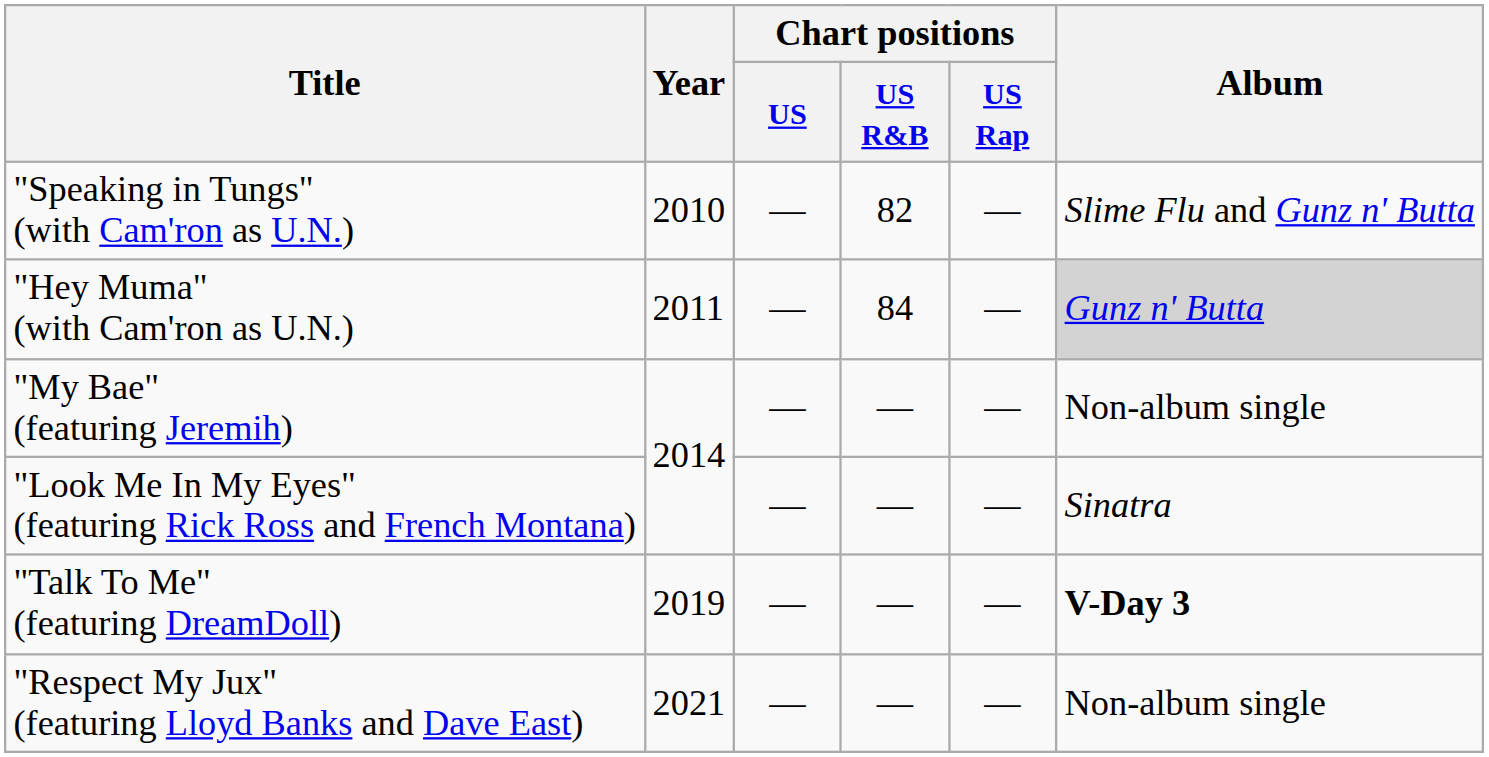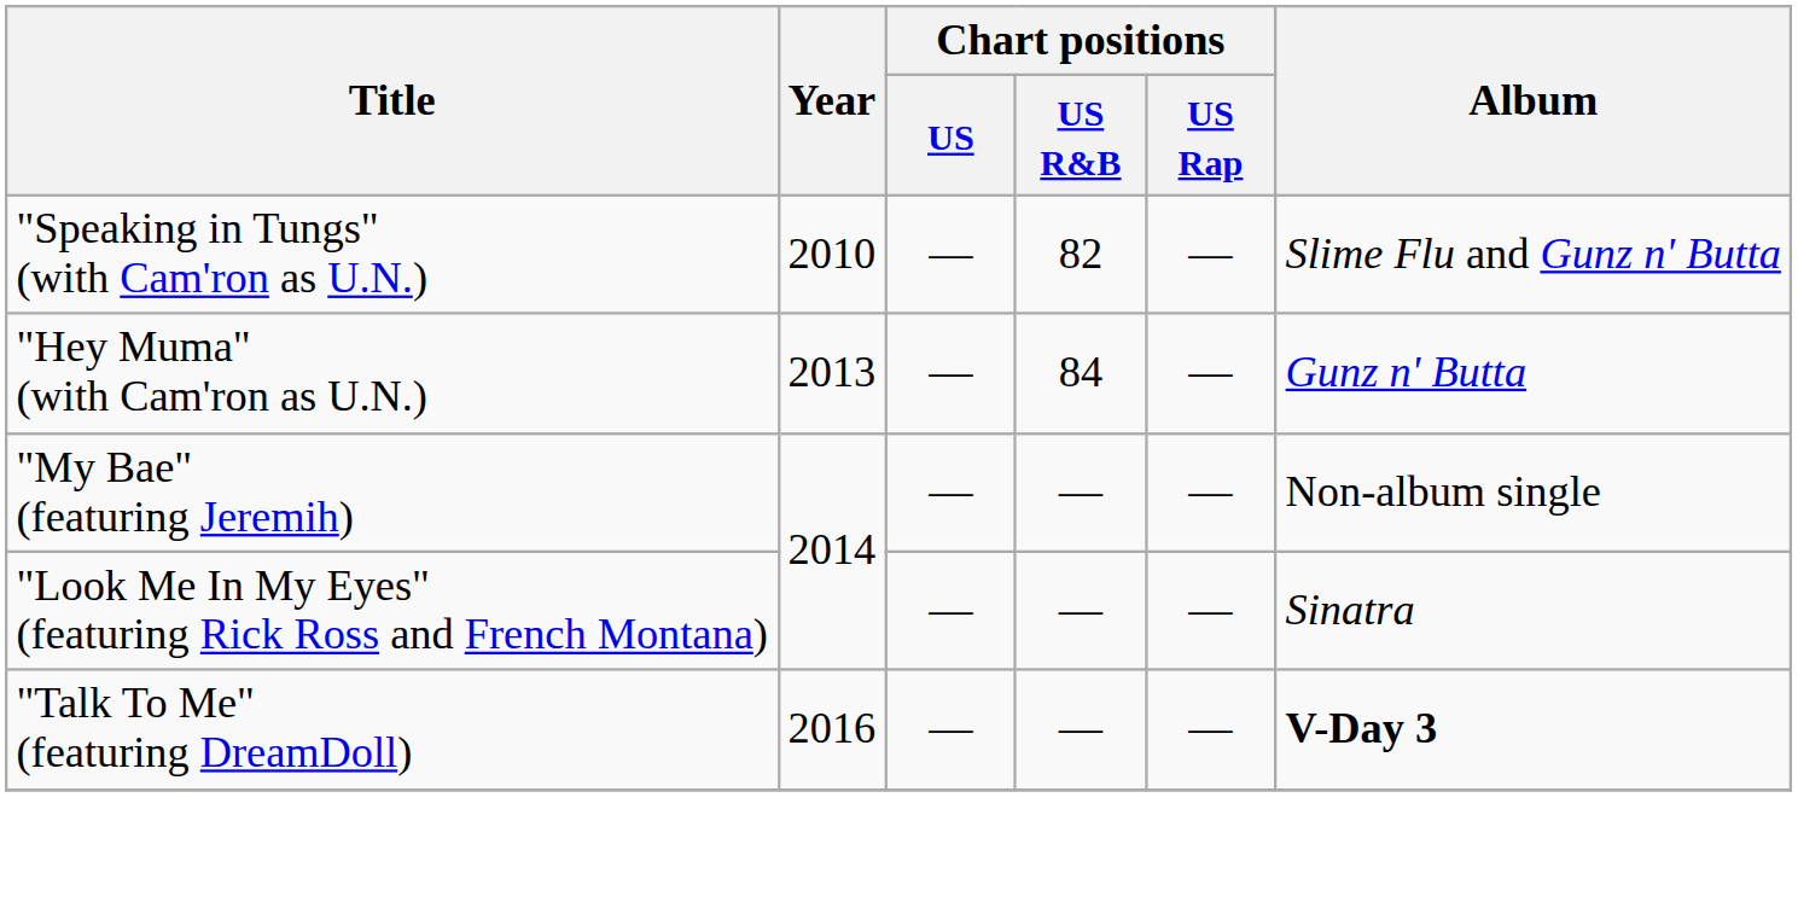"Hey Muma" (with Cam'ron as U.N.) | Year: 2011 -> 2013
"Hey Muma" (with Cam'ron as U.N.) | Album: lightgrey background -> no background
"Talk To Me" (featuring DreamDoll) | Year: 2019 -> 2016
- row: "Respect My Jux" (featuring Lloyd Banks and Dave East) | 2021 | — | — | — | Non-album single
